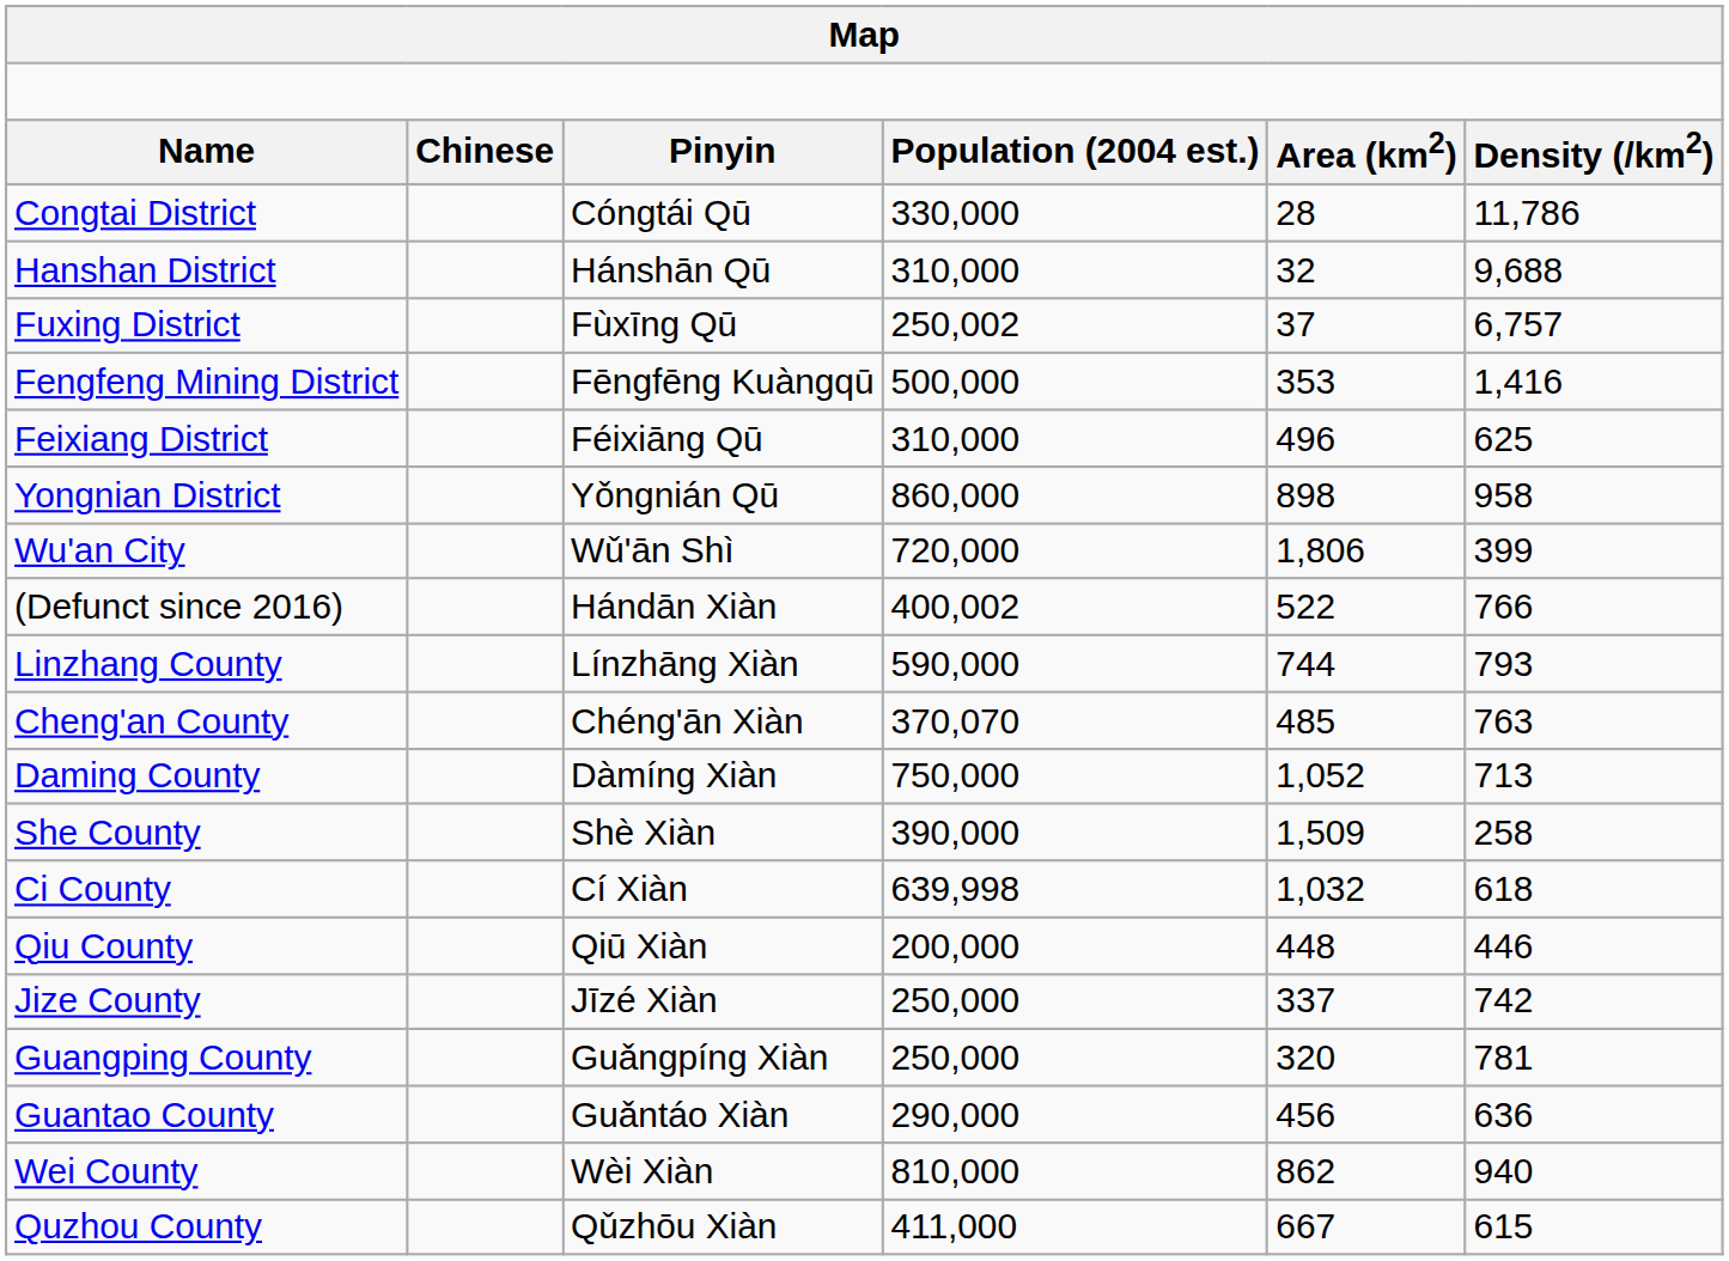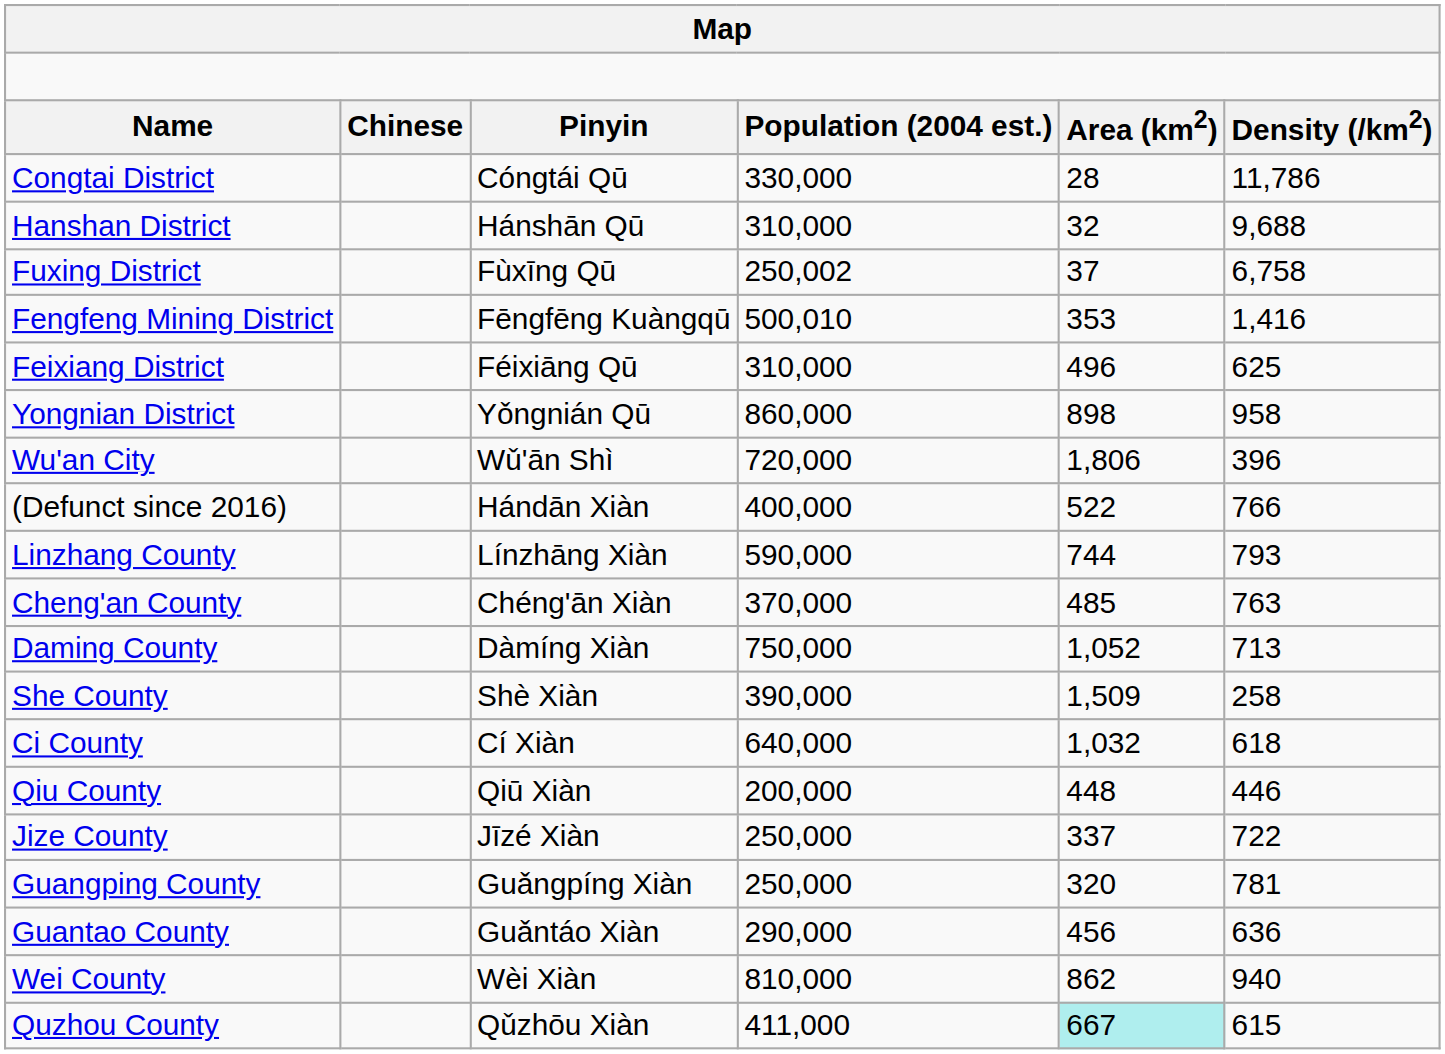Fuxing District | column 6: 6,757 -> 6,758
Fengfeng Mining District | column 4: 500,000 -> 500,010
Wu'an City | column 6: 399 -> 396
(Defunct since 2016) | column 4: 400,002 -> 400,000
Cheng'an County | column 4: 370,070 -> 370,000
Ci County | column 4: 639,998 -> 640,000
Jize County | column 6: 742 -> 722
Quzhou County | column 5: no background -> paleturquoise background
